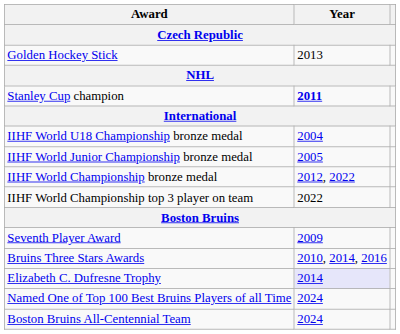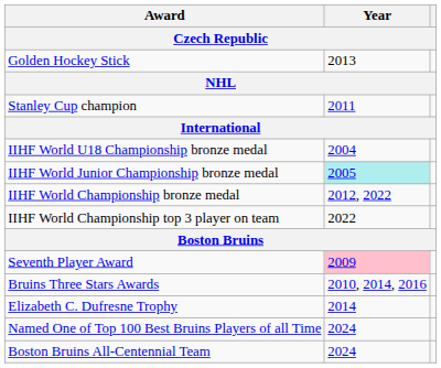Stanley Cup champion | Year: bold -> normal
IIHF World Junior Championship bronze medal | Year: no background -> paleturquoise background
Seventh Player Award | Year: no background -> pink background
Elizabeth C. Dufresne Trophy | Year: lavender background -> no background
